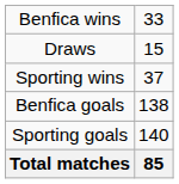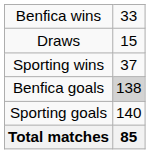Benfica goals | column 2: no background -> lightgrey background
